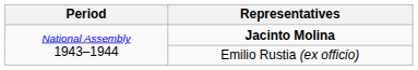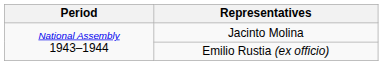Jacinto Molina | Representatives: bold -> normal
